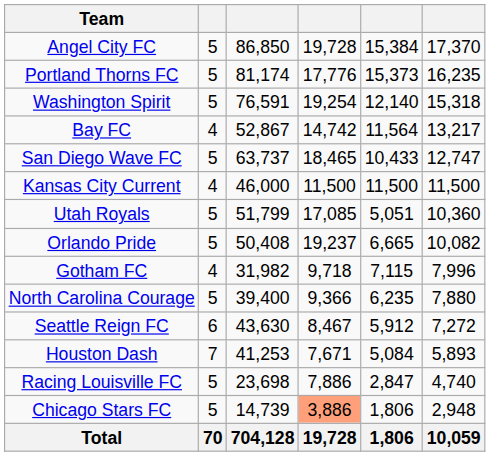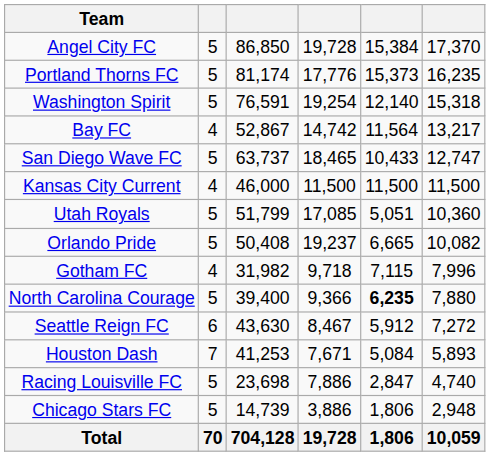North Carolina Courage | column 5: normal -> bold
Chicago Stars FC | column 4: lightsalmon background -> no background
